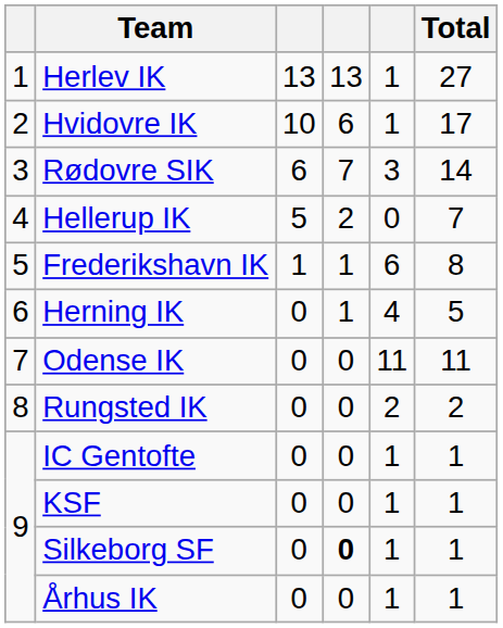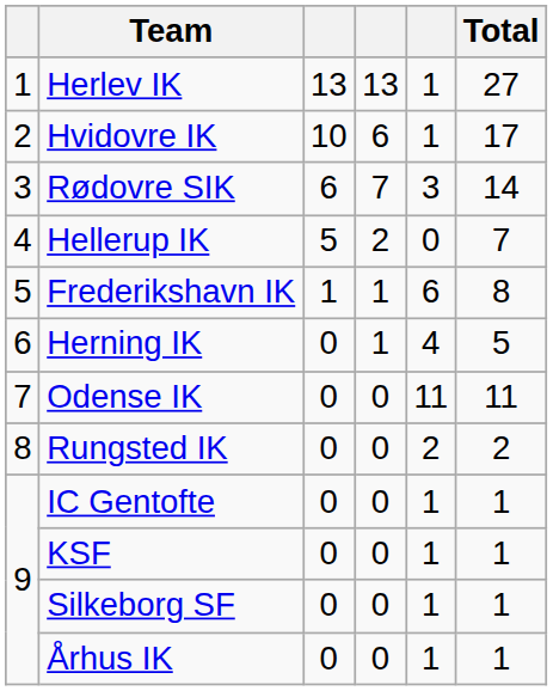Silkeborg SF | column 4: bold -> normal
